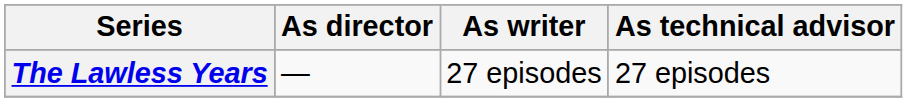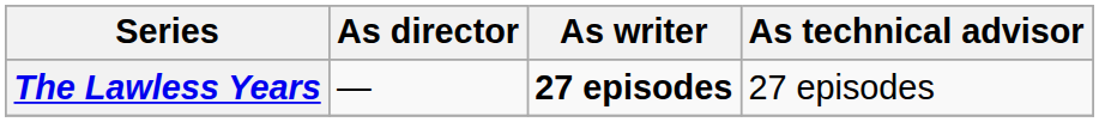The Lawless Years | As writer: normal -> bold
